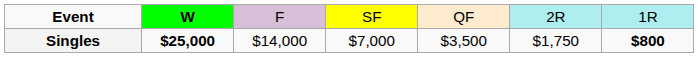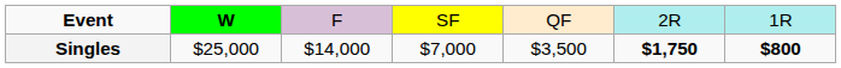Singles | column 2: bold -> normal
Singles | column 6: normal -> bold
